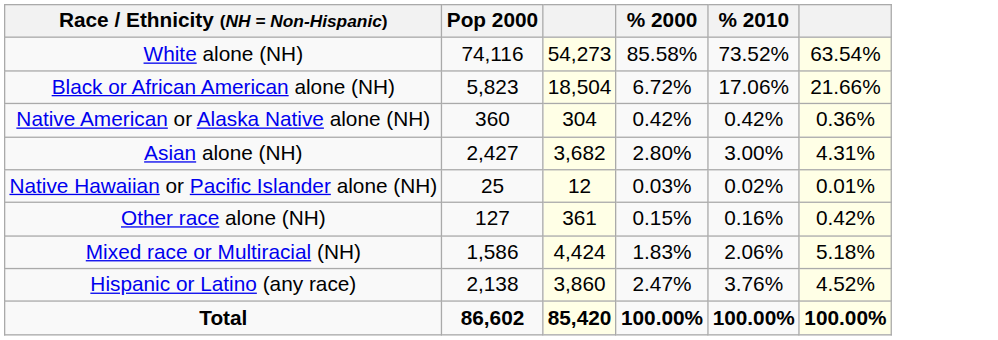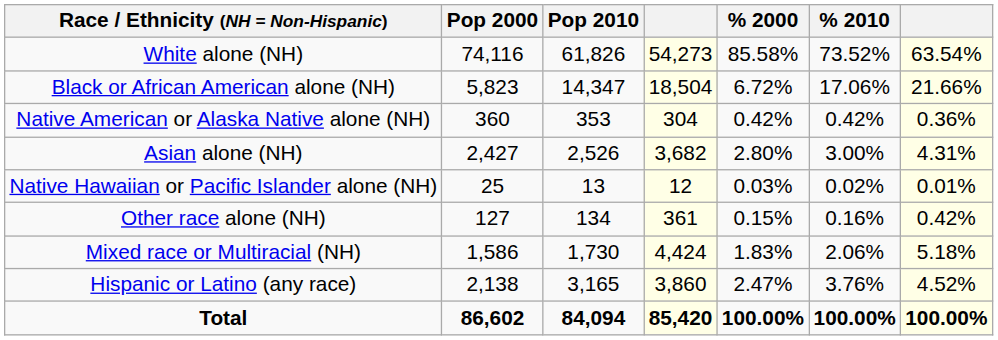+ column: Pop 2010 | 61,826 | 14,347 | 353 | 2,526 | 13 | 134 | 1,730 | 3,165 | 84,094
